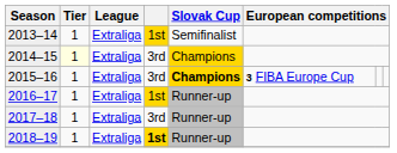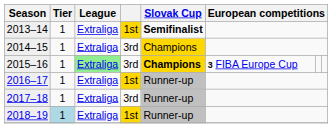2013–14 | Slovak Cup: normal -> bold
2014–15 | Tier: lightyellow background -> no background
2015–16 | League: no background -> lightgreen background
2018–19 | Tier: no background -> lightblue background
2018–19 | column 4: bold -> normal
